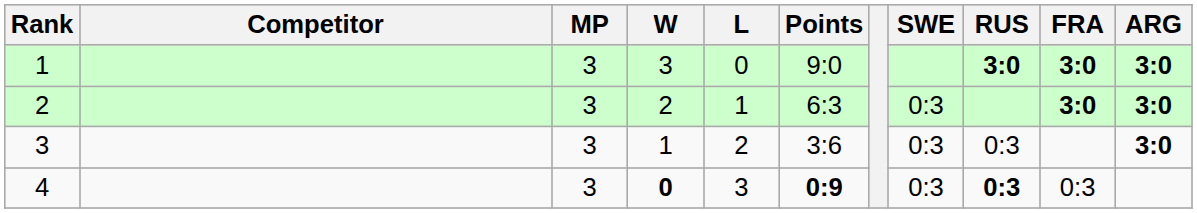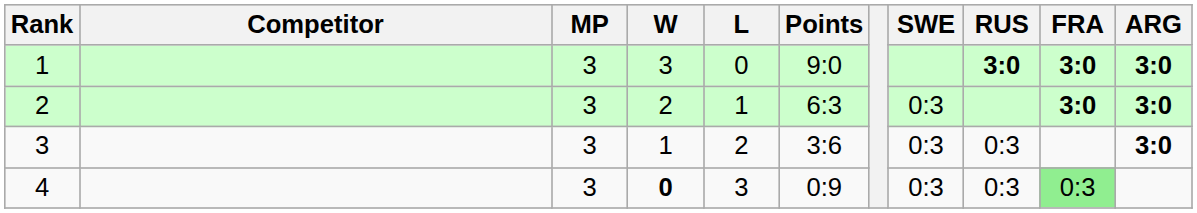4 | Points: bold -> normal
4 | RUS: bold -> normal
4 | FRA: no background -> lightgreen background
